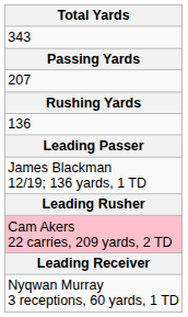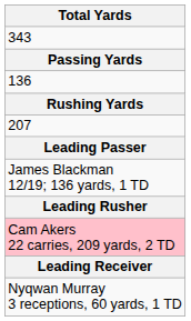row 4 | column 1: 207 -> 136
row 6 | column 1: 136 -> 207
